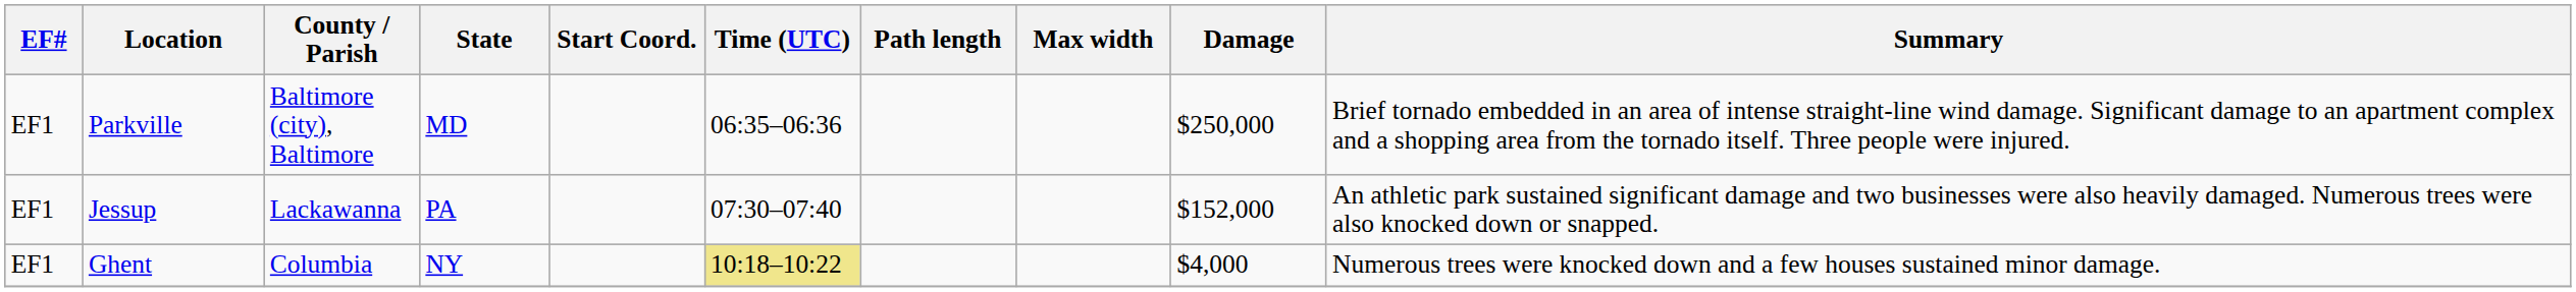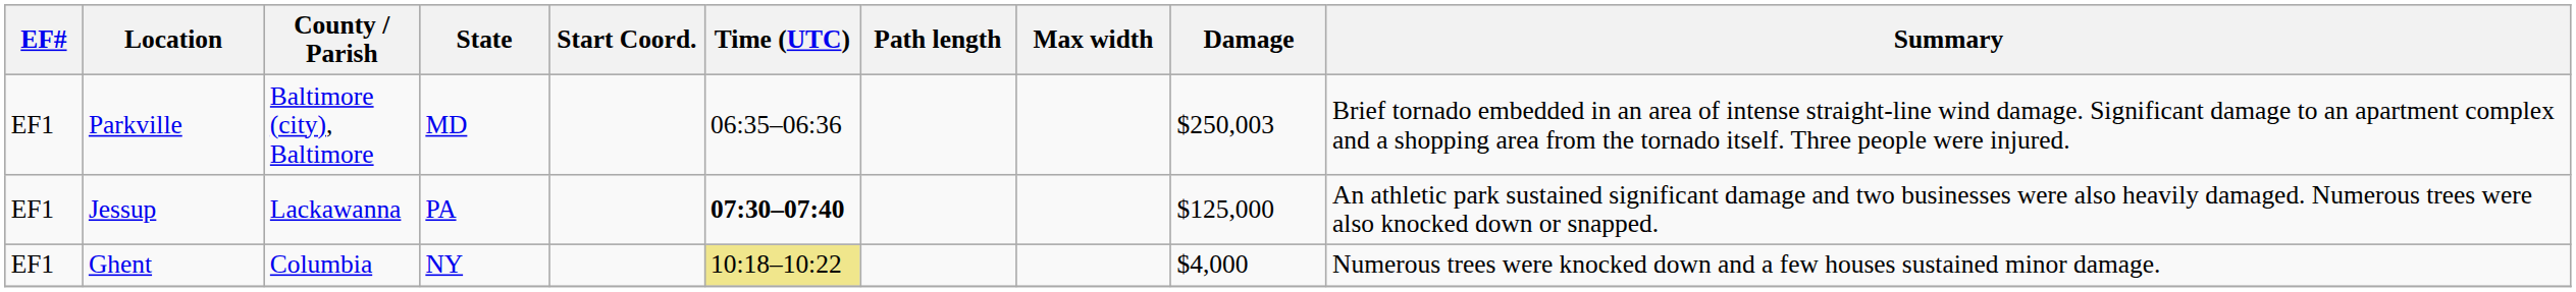Parkville | Damage: $250,000 -> $250,003
Jessup | Time (UTC): normal -> bold
Jessup | Damage: $152,000 -> $125,000
